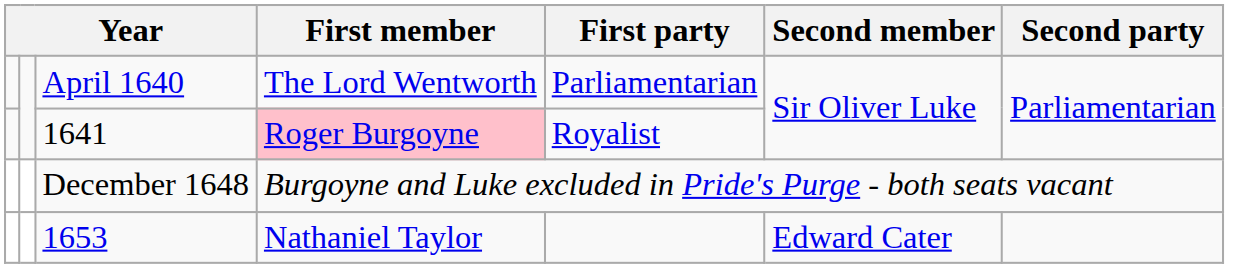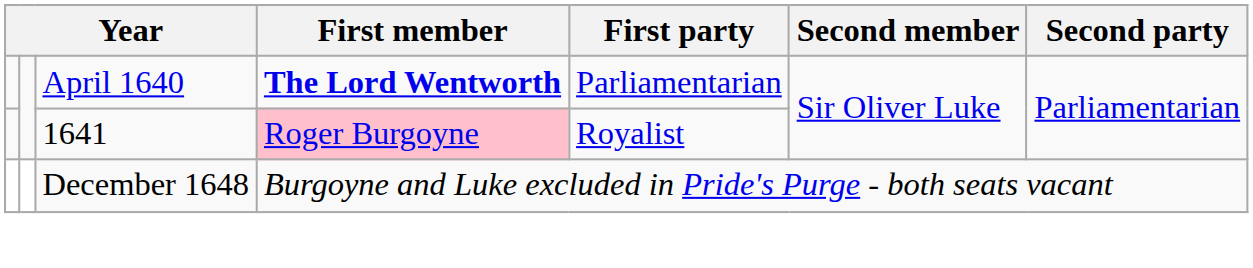April 1640 | First member: normal -> bold
- row: 1653 | Nathaniel Taylor | Edward Cater
